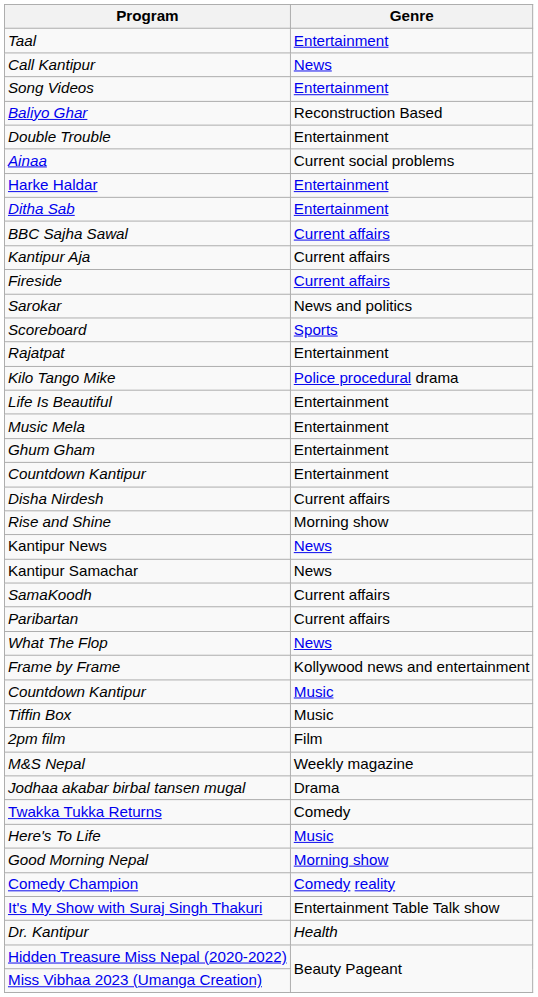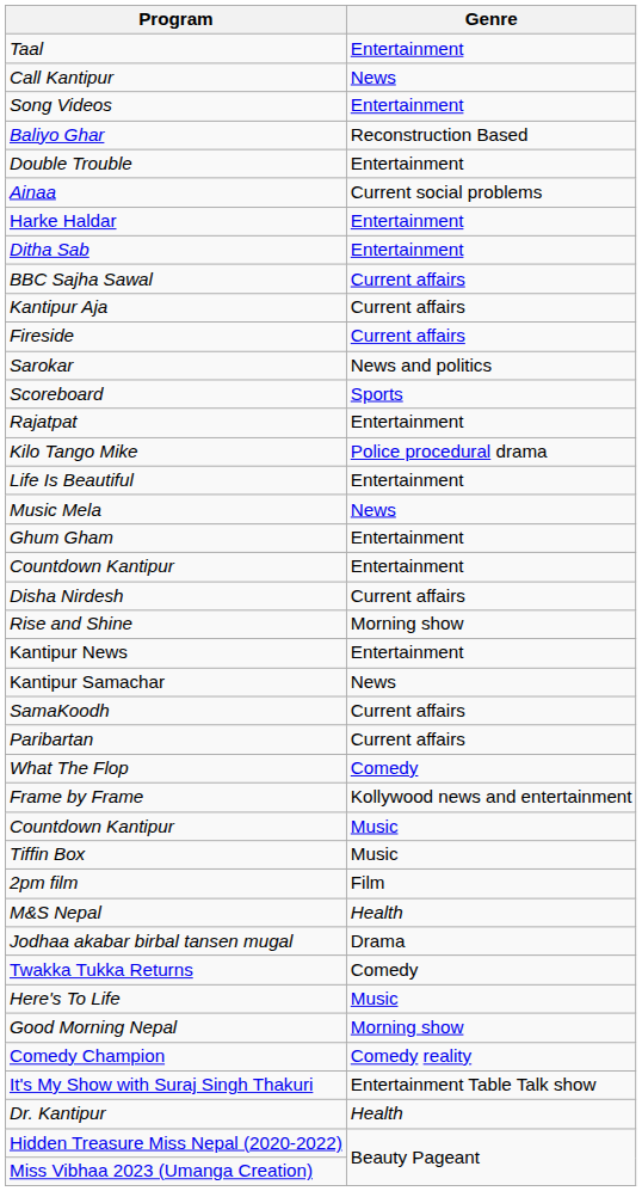row 18 | Genre: Entertainment -> News
row 23 | Genre: News -> Entertainment
row 27 | Genre: News -> Comedy
row 32 | Genre: Weekly magazine -> Health
